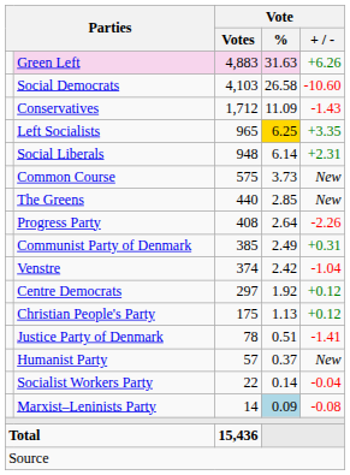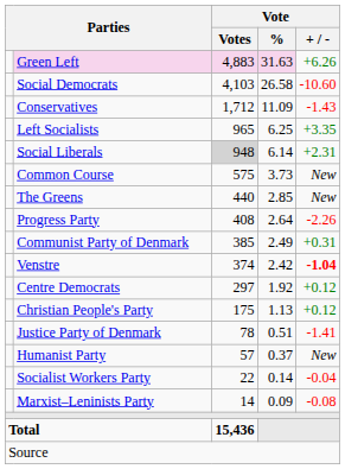Left Socialists | Vote / %: gold background -> no background
Social Liberals | Vote / Votes: no background -> lightgrey background
Venstre | Vote / + / -: normal -> bold
Marxist–Leninists Party | Vote / %: lightblue background -> no background
